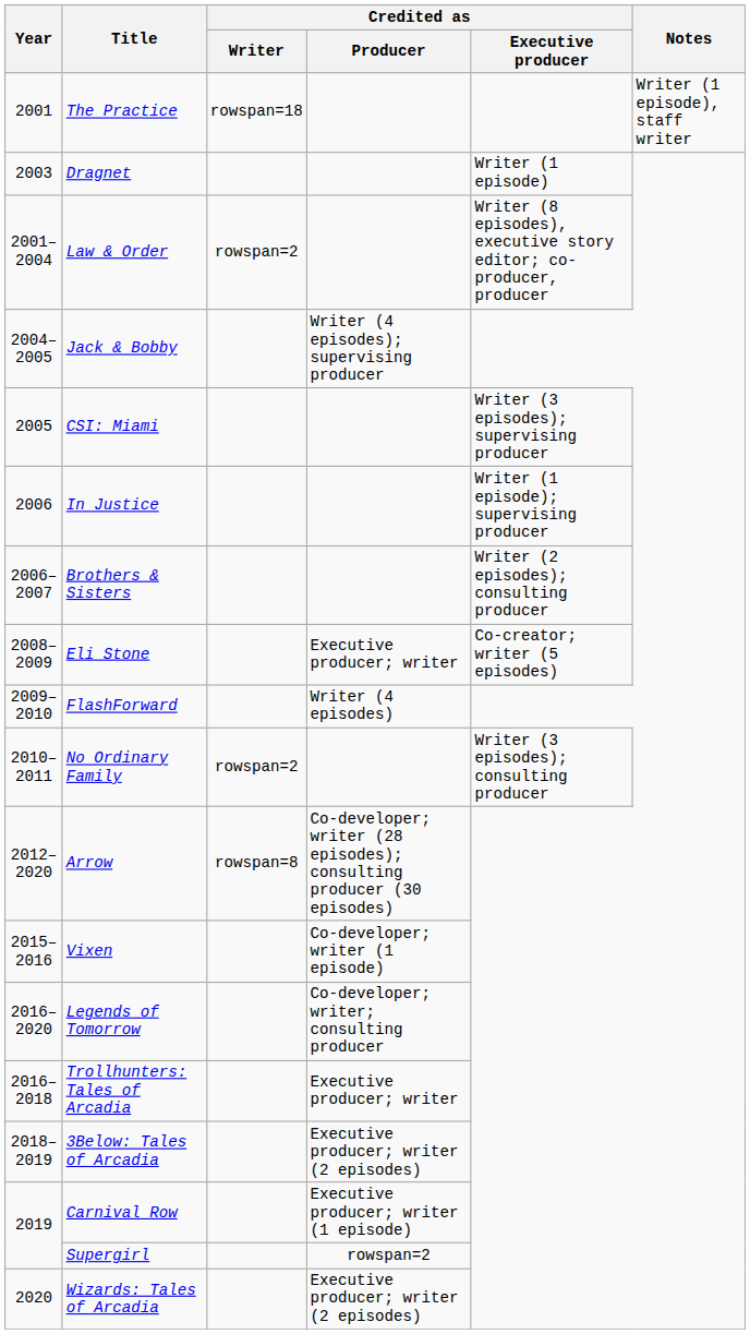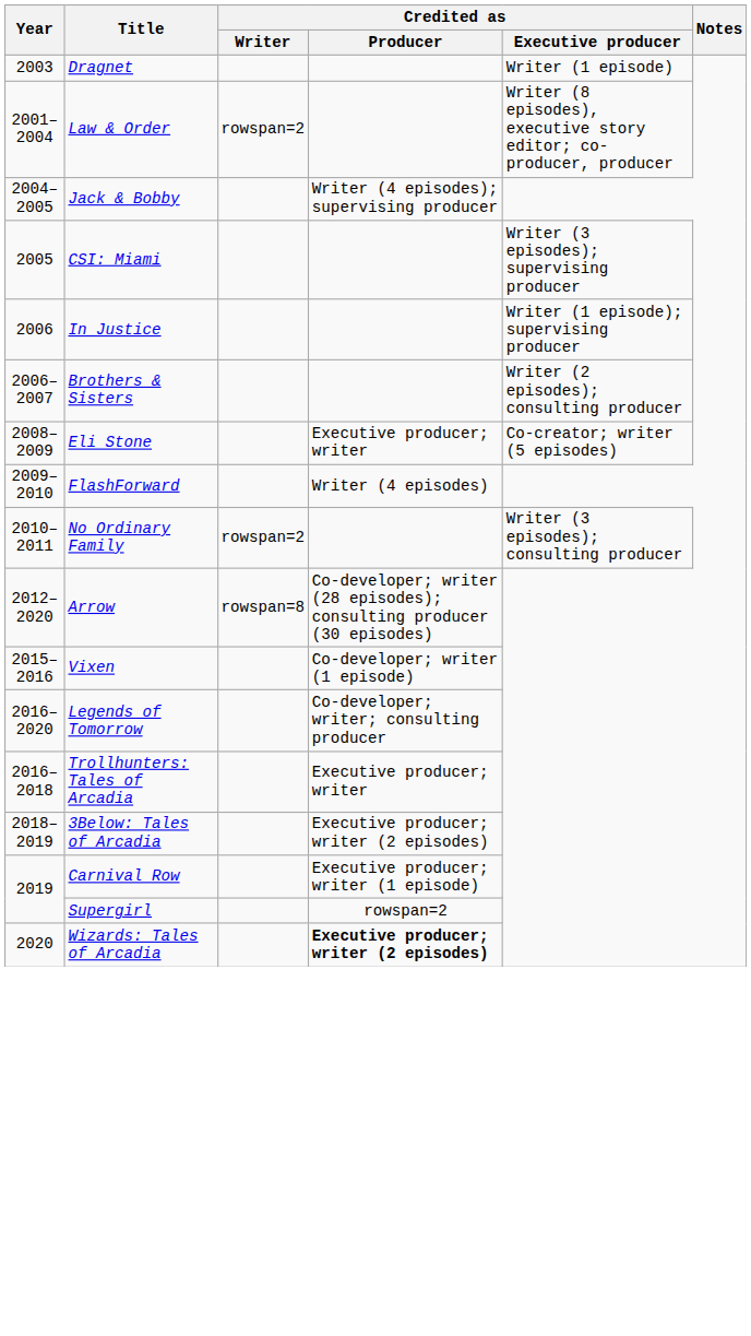- row: 2001 | The Practice | rowspan=18 | Writer (1 episode), staff writer
Wizards: Tales of Arcadia | Credited as / Producer: normal -> bold
